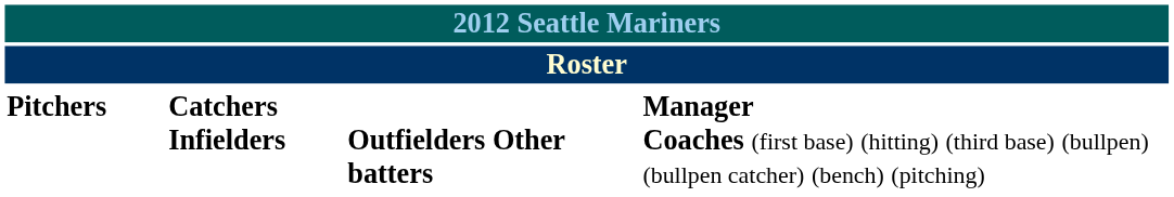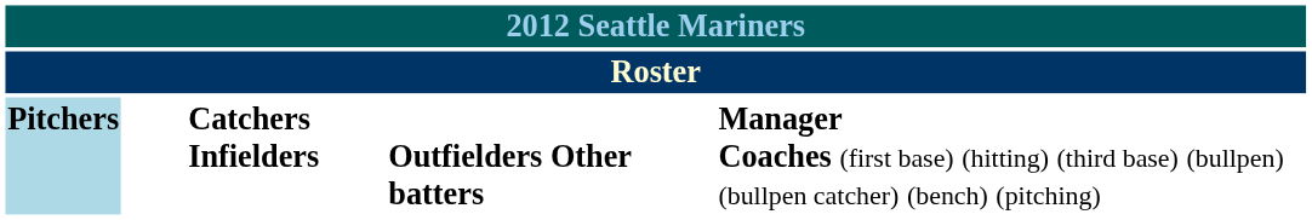Pitchers | column 1: no background -> lightblue background
